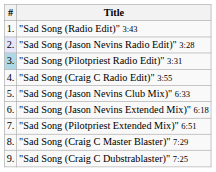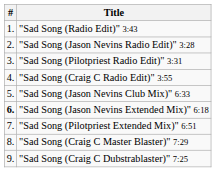"Sad Song (Jason Nevins Radio Edit)" 3:28 | #: lavender background -> no background
"Sad Song (Pilotpriest Radio Edit)" 3:31 | #: lightblue background -> no background
"Sad Song (Jason Nevins Extended Mix)" 6:18 | #: normal -> bold
